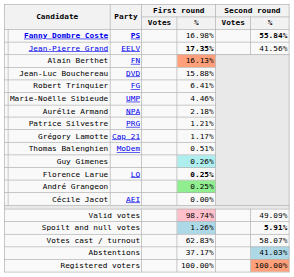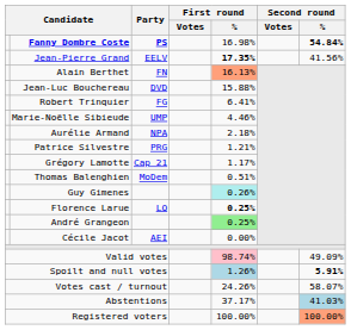Fanny Dombre Coste | Second round / %: 55.84% -> 54.84%
Votes cast / turnout | First round / %: 62.83% -> 24.26%
